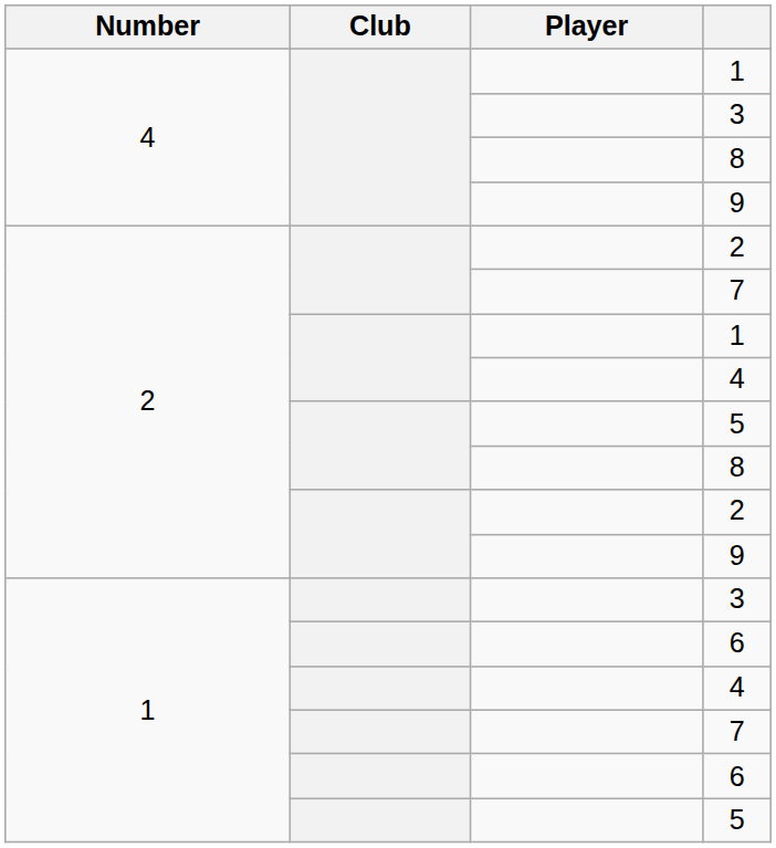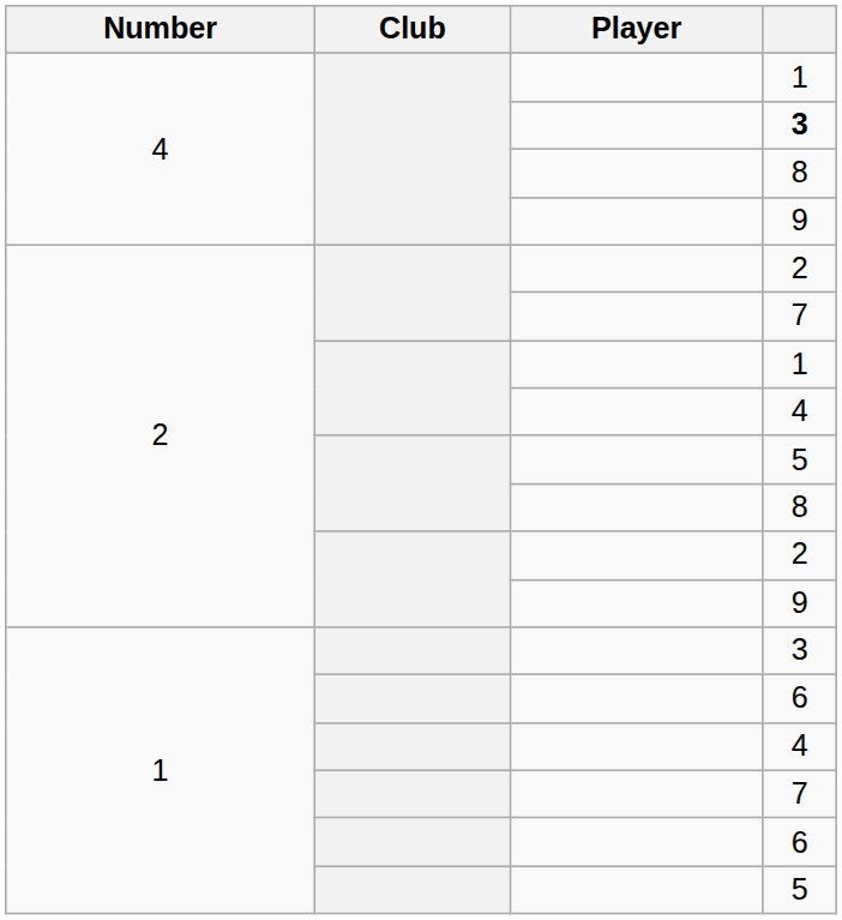4 / 3 | column 4: normal -> bold
